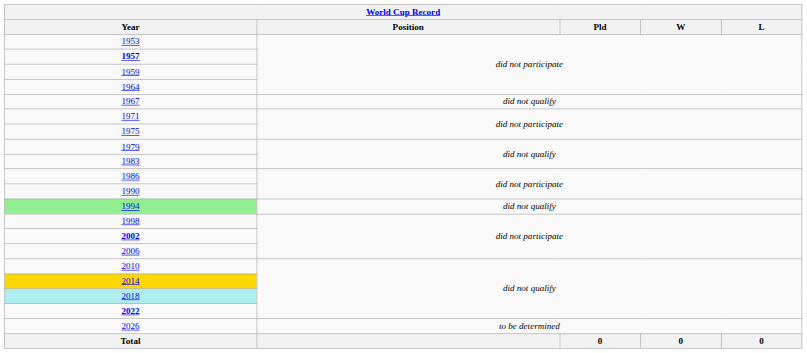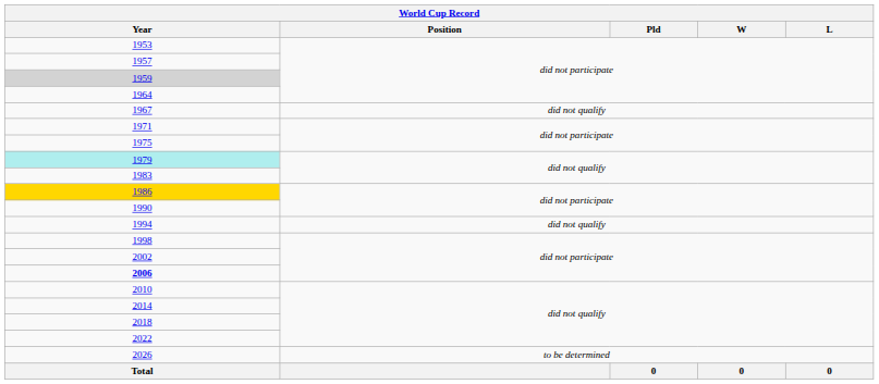1957 | Year: bold -> normal
1959 | Year: no background -> lightgrey background
1979 | Year: no background -> paleturquoise background
1986 | Year: no background -> gold background
1994 | Year: lightgreen background -> no background
2002 | Year: bold -> normal
2006 | Year: normal -> bold
2014 | Year: gold background -> no background
2018 | Year: paleturquoise background -> no background
2022 | Year: bold -> normal
